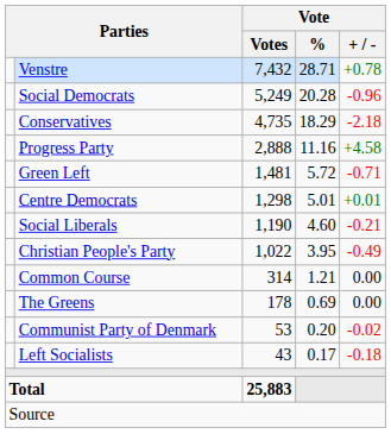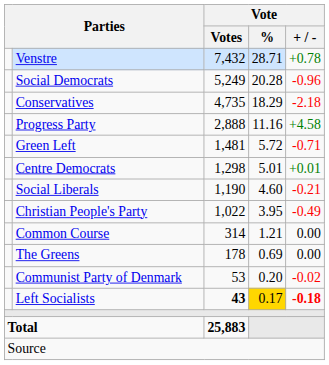Left Socialists | Vote / Votes: normal -> bold
Left Socialists | Vote / %: no background -> gold background
Left Socialists | Vote / + / -: normal -> bold
